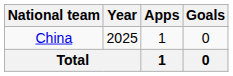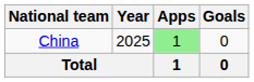China | Apps: no background -> lightgreen background
